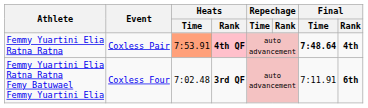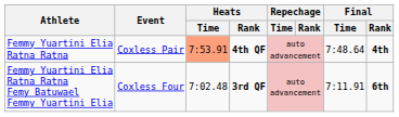Femmy Yuartini Elia Ratna Ratna | Heats / Rank: pink background -> no background
Femmy Yuartini Elia Ratna Ratna | Final / Time: bold -> normal
